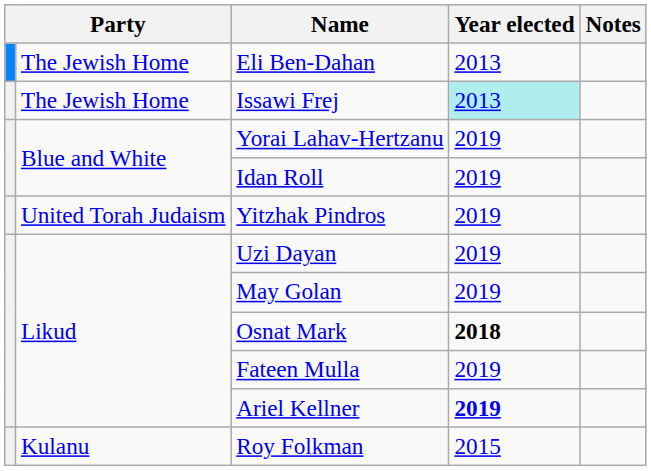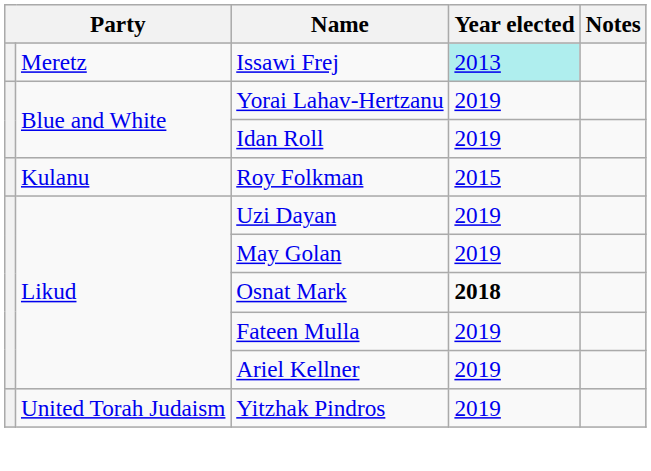- row: The Jewish Home | Eli Ben-Dahan | 2013
Issawi Frej | column 2: The Jewish Home -> Meretz
rows swapped: Roy Folkman <-> Yitzhak Pindros
Ariel Kellner | Year elected: bold -> normal
